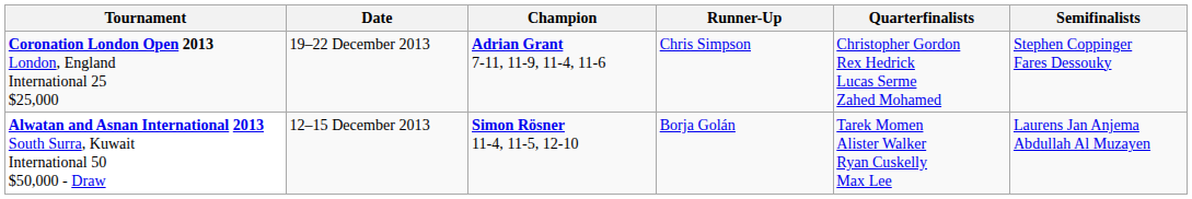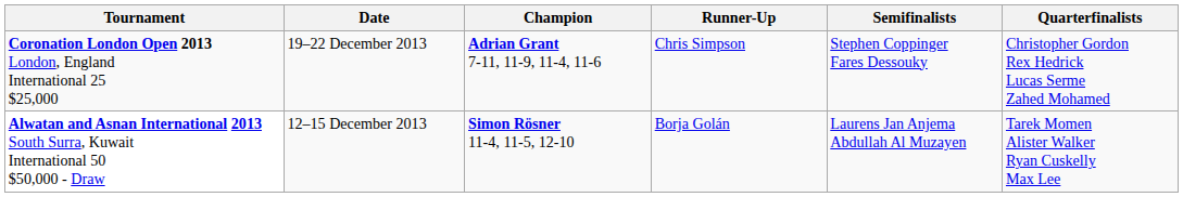columns swapped: Semifinalists <-> Quarterfinalists
